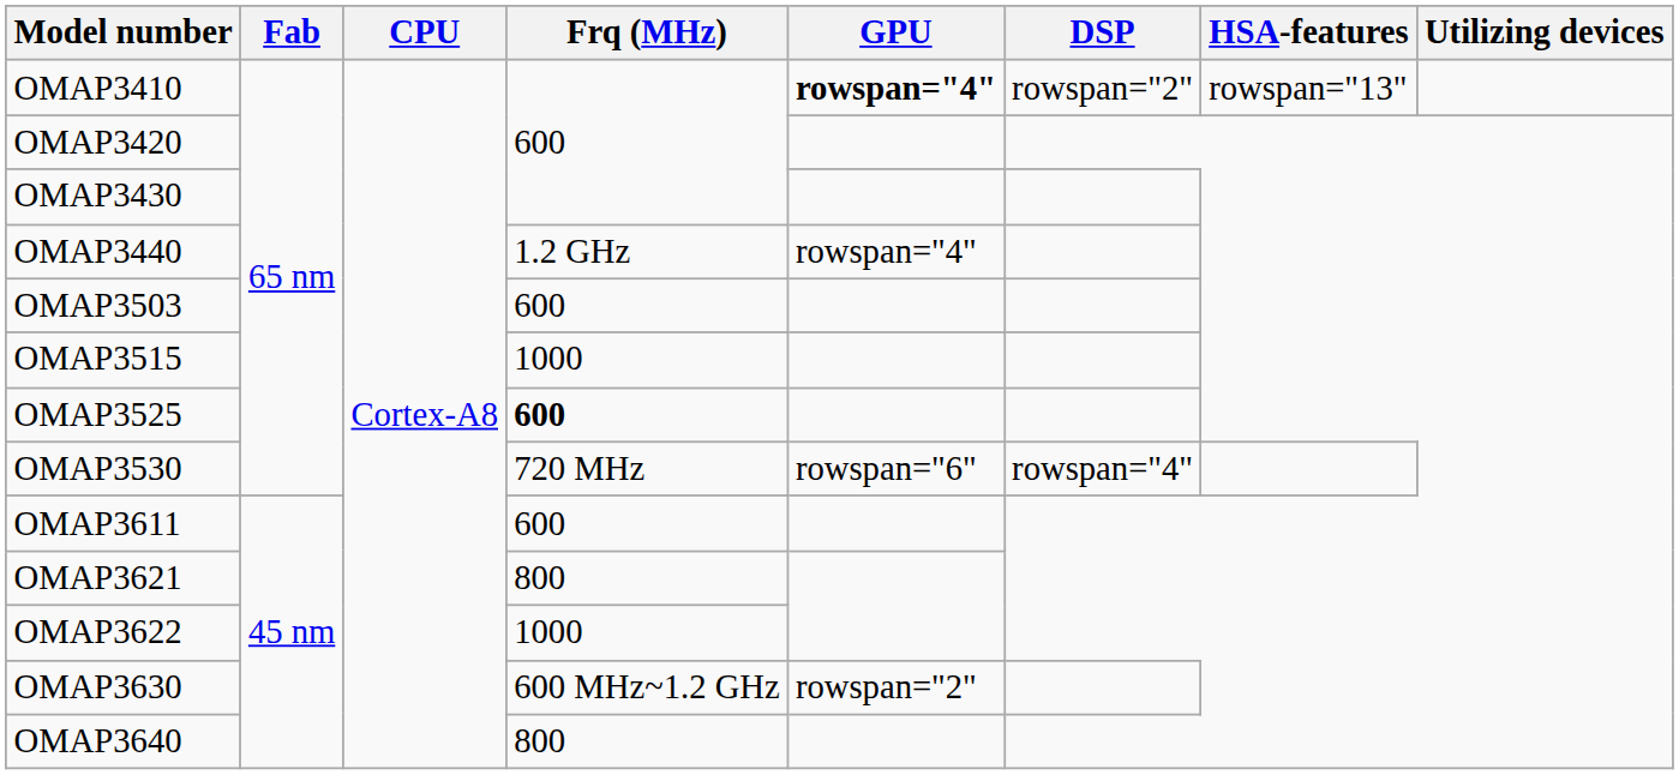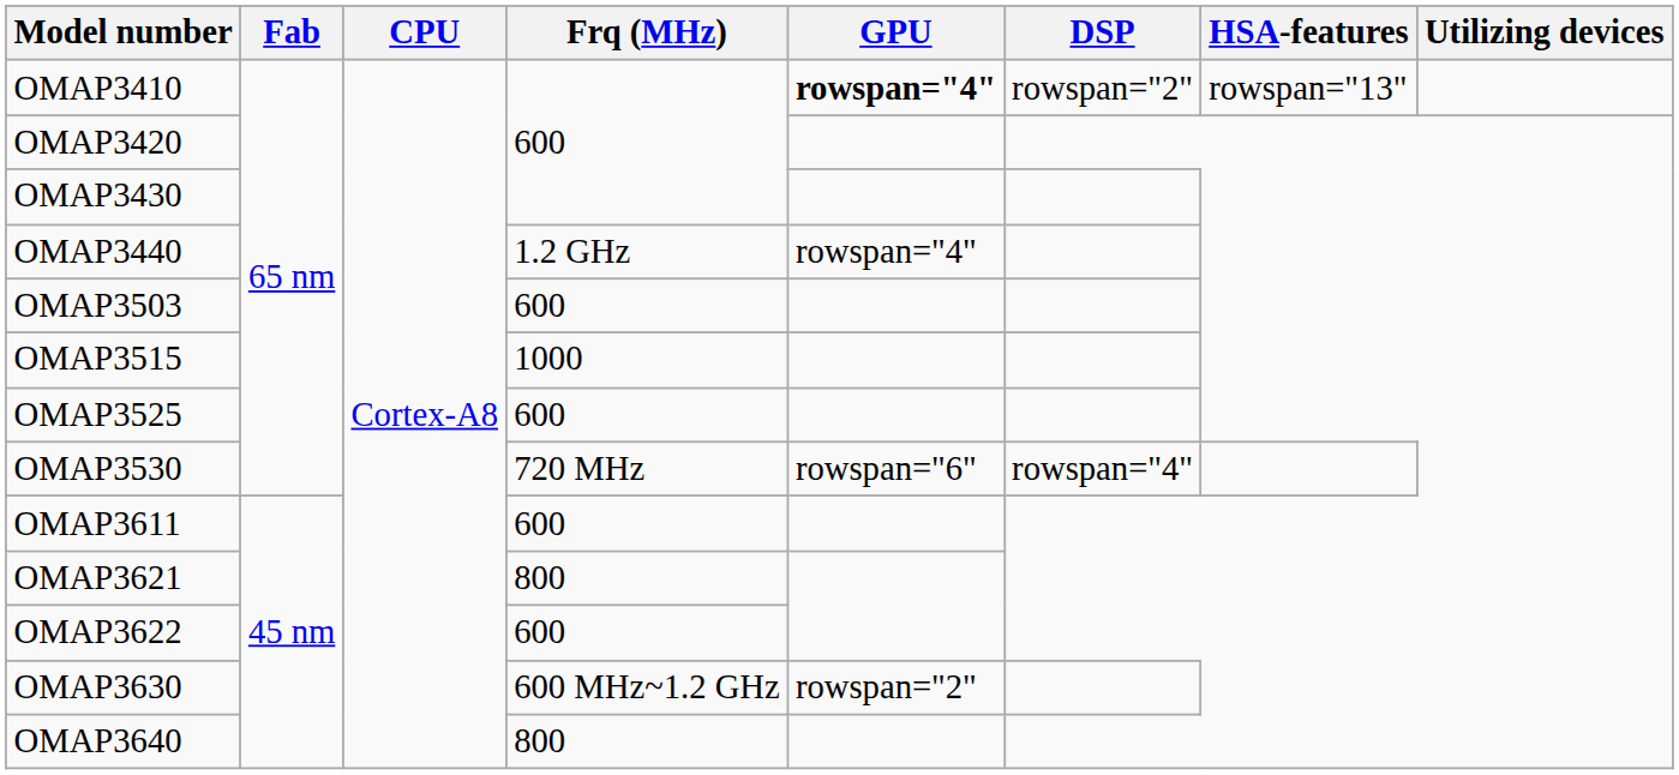OMAP3525 | Frq (MHz): bold -> normal
OMAP3622 | Frq (MHz): 1000 -> 600
